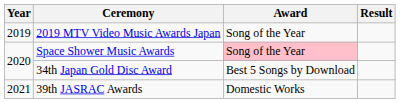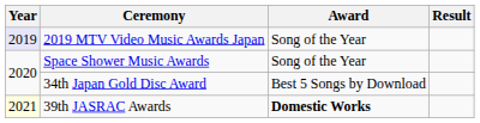2019 MTV Video Music Awards Japan | Year: no background -> lavender background
Space Shower Music Awards | Award: pink background -> no background
39th JASRAC Awards | Year: no background -> lightyellow background
39th JASRAC Awards | Award: normal -> bold
